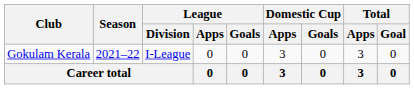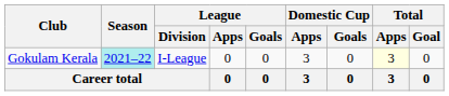Gokulam Kerala | Season: no background -> paleturquoise background
Gokulam Kerala | Total / Apps: no background -> lightyellow background
